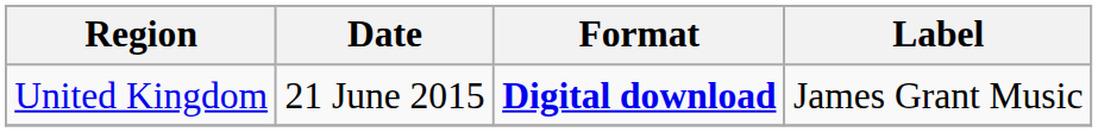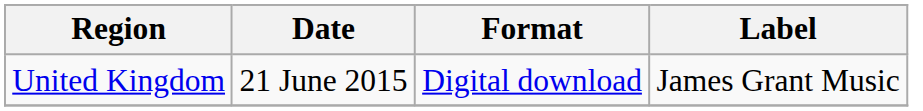United Kingdom | Format: bold -> normal
